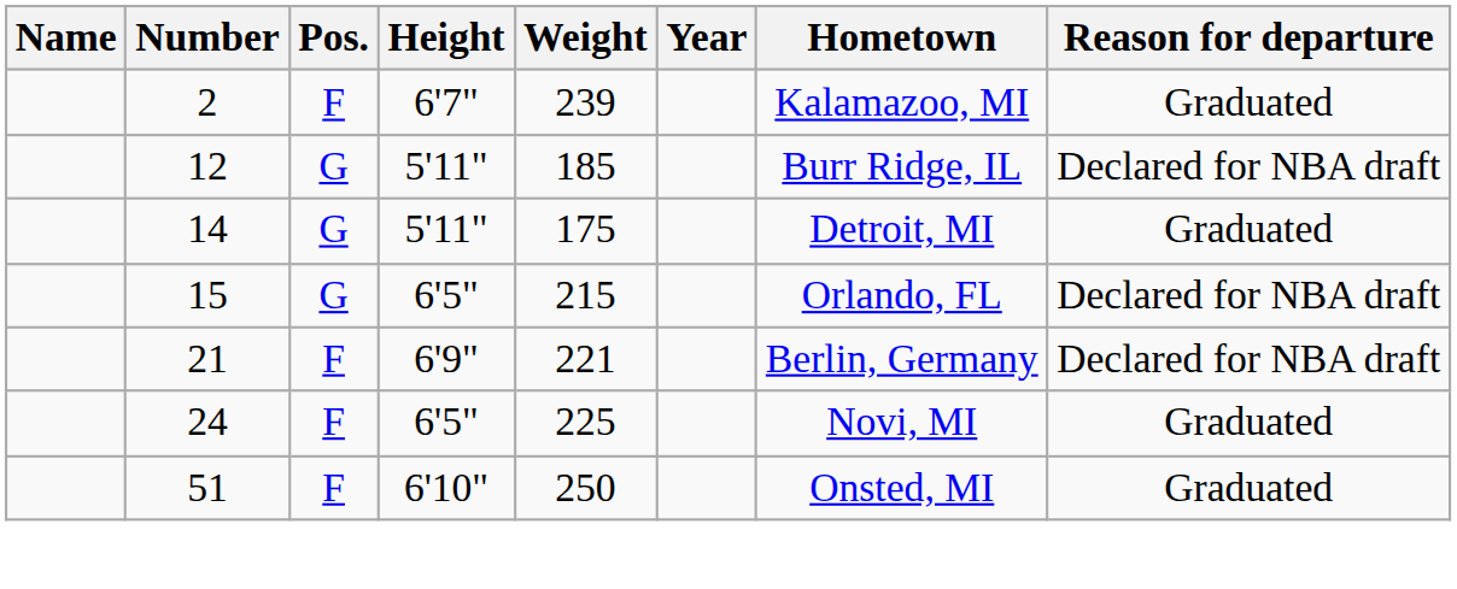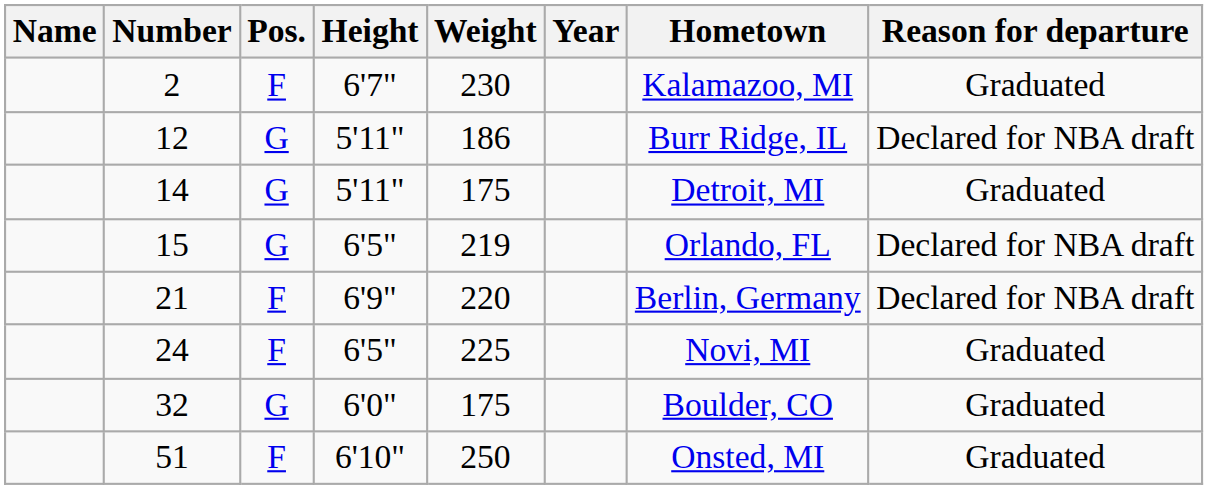2 | Weight: 239 -> 230
12 | Weight: 185 -> 186
15 | Weight: 215 -> 219
21 | Weight: 221 -> 220
+ row: 32 | G | 6'0" | 175 | Boulder, CO | Graduated
